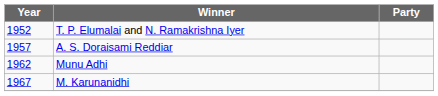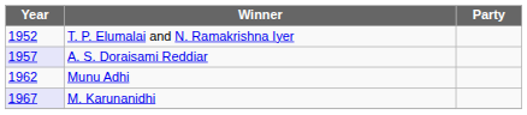A. S. Doraisami Reddiar | Year: no background -> lavender background
M. Karunanidhi | Year: no background -> lavender background
